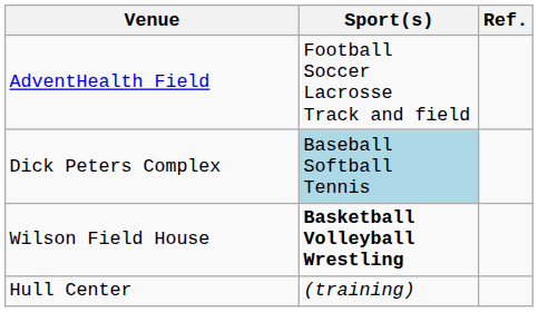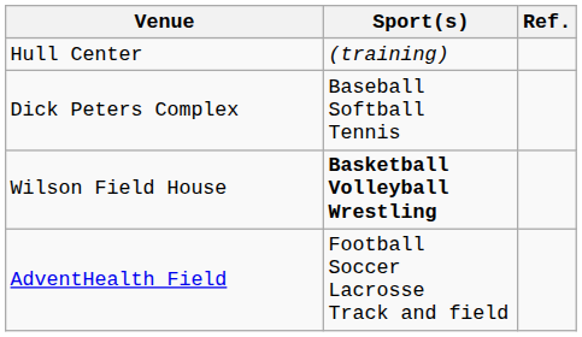rows swapped: AdventHealth Field <-> Hull Center
Dick Peters Complex | Sport(s): lightblue background -> no background
